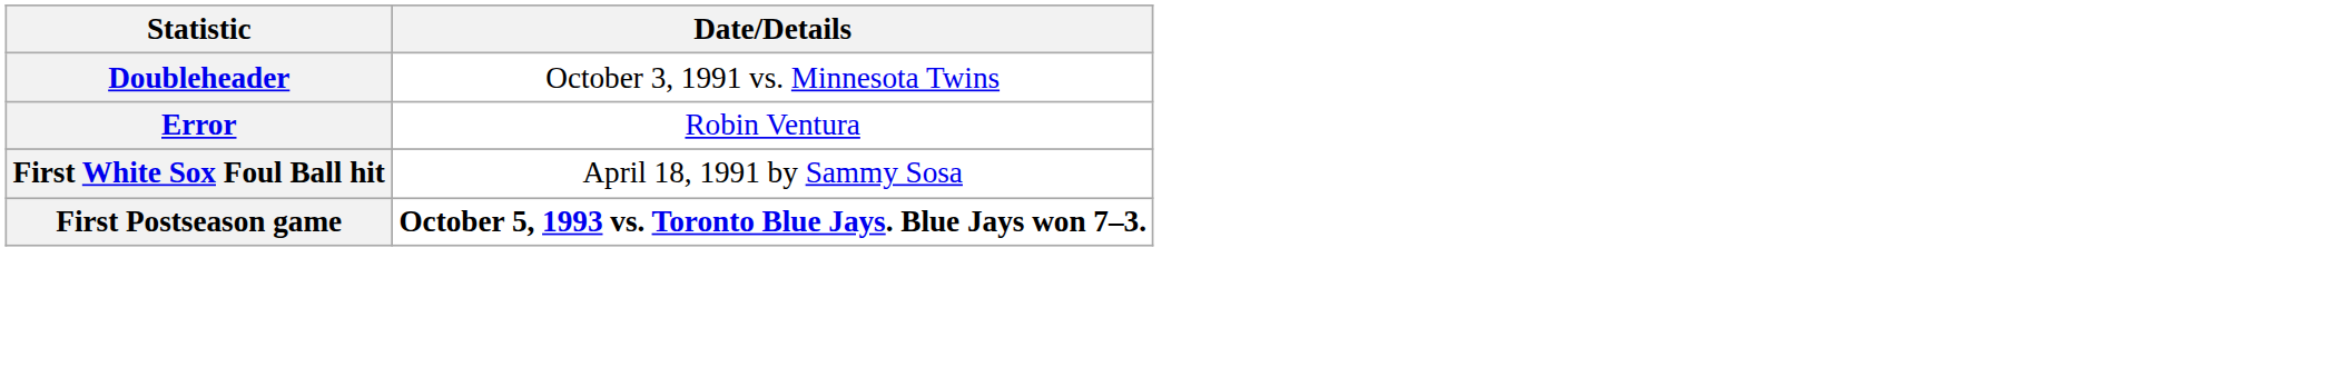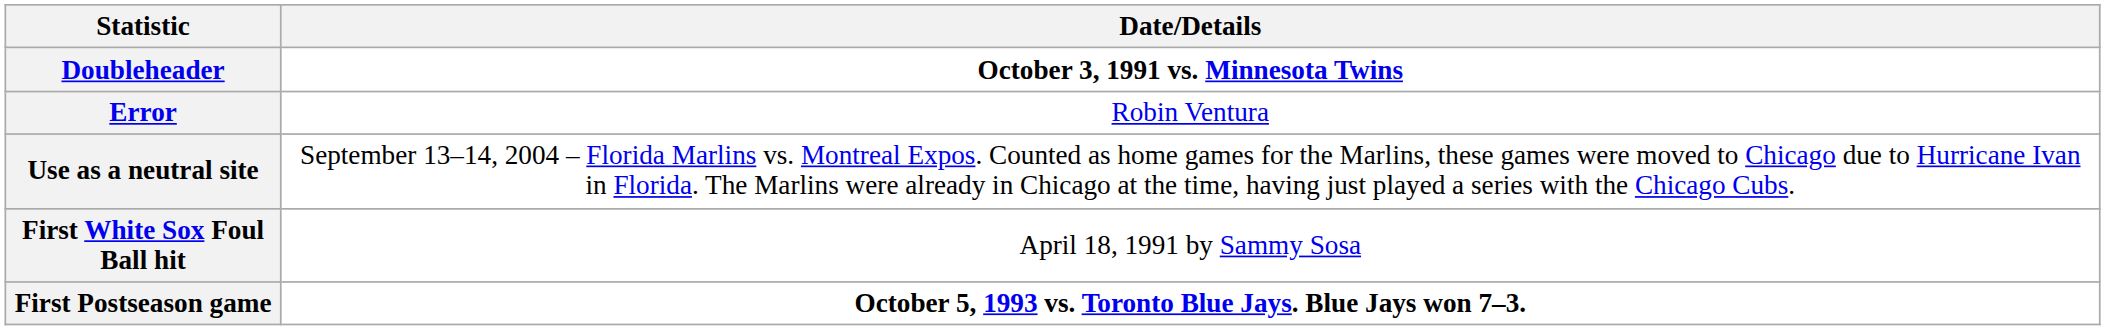Doubleheader | Date/Details: normal -> bold
+ row: Use as a neutral site | September 13–14, 2004 – Florida Marlins vs. Montreal Expos. Counted as home games for the Marlins, these games were moved to Chicago due to Hurricane Ivan in Florida. The Marlins were already in Chicago at the time, having just played a series with the Chicago Cubs.
